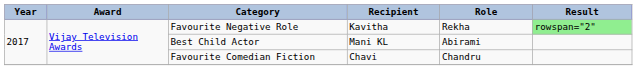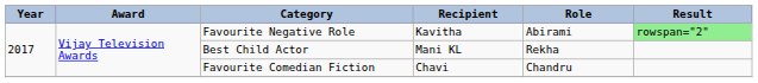Favourite Negative Role | Role: Rekha -> Abirami
Best Child Actor | Role: Abirami -> Rekha
